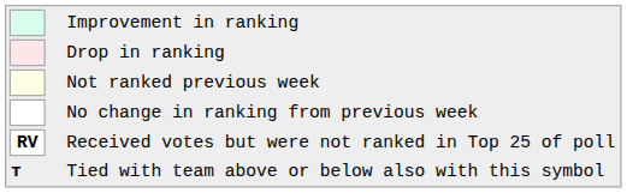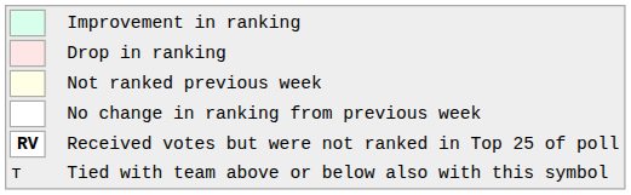Tied with team above or below also with this symbol | column 1: bold -> normal
